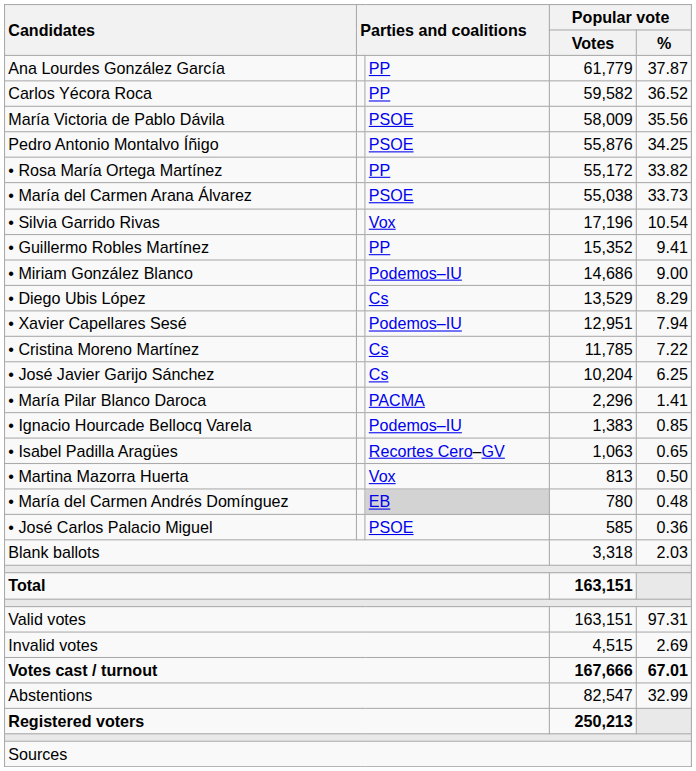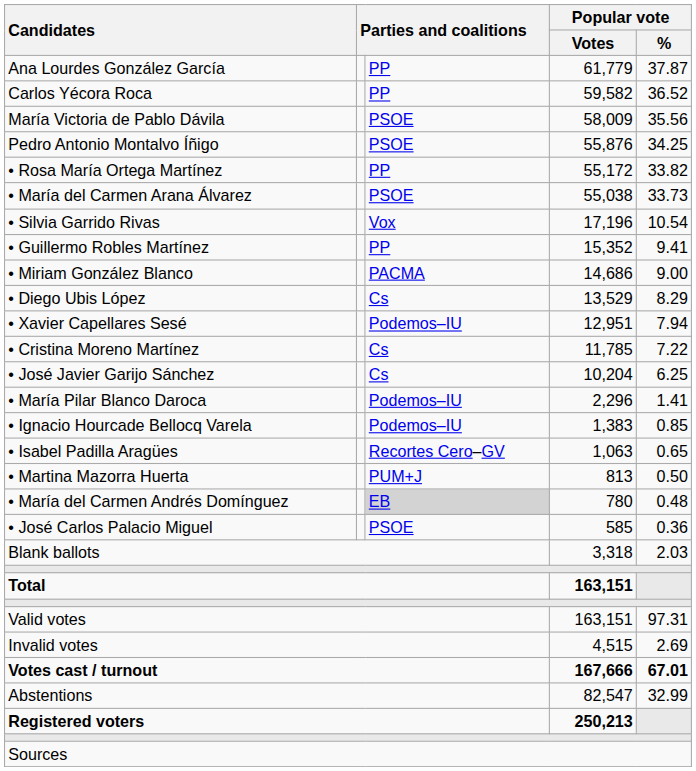• Miriam González Blanco | column 3: Podemos–IU -> PACMA
• María Pilar Blanco Daroca | column 3: PACMA -> Podemos–IU
• Martina Mazorra Huerta | column 3: Vox -> PUM+J
